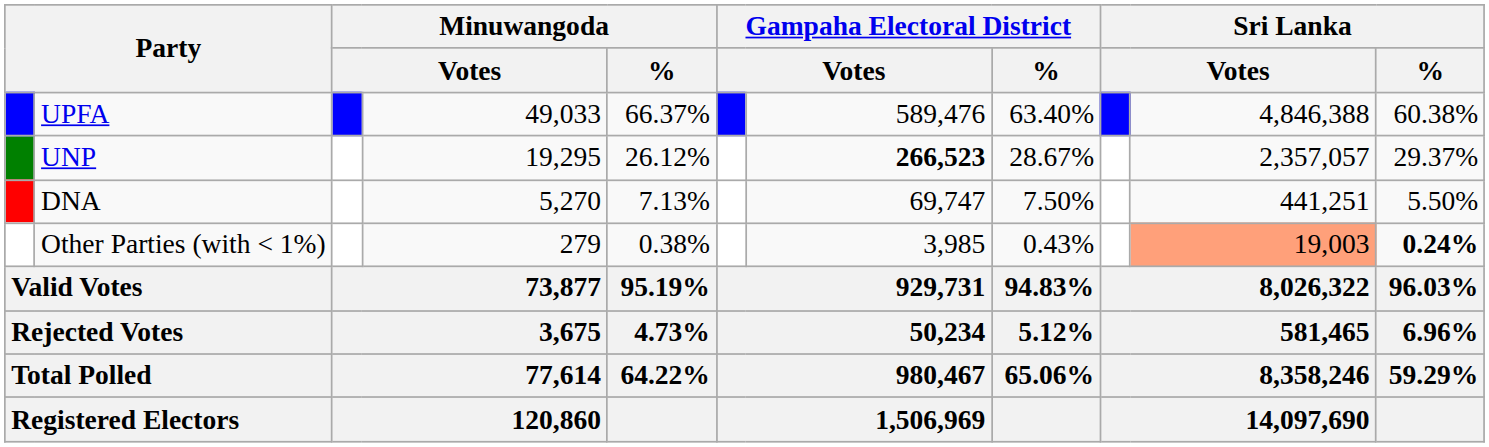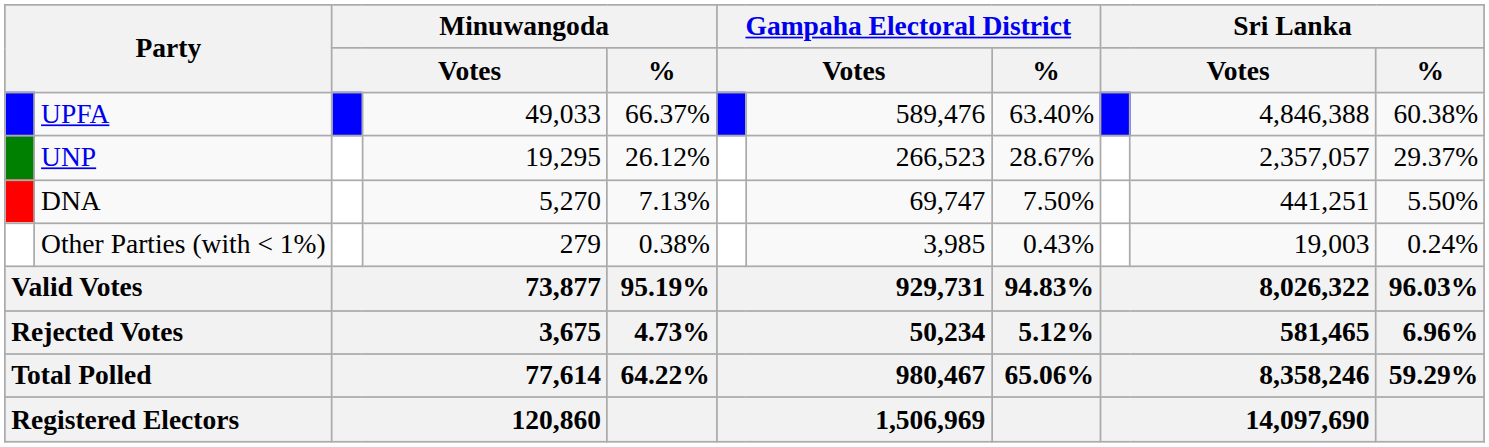UNP | column 7: bold -> normal
Other Parties (with < 1%) | column 10: lightsalmon background -> no background
Other Parties (with < 1%) | Sri Lanka / %: bold -> normal
